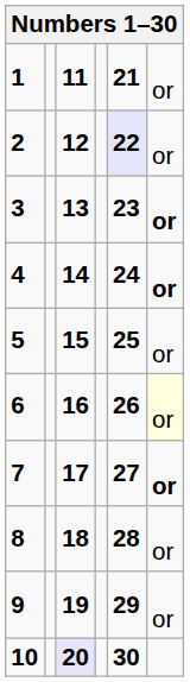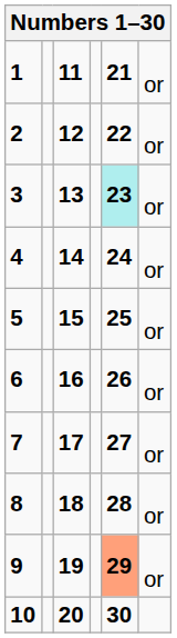2 | column 5: lavender background -> no background
3 | column 5: no background -> paleturquoise background
3 | column 6: bold -> normal
4 | column 6: bold -> normal
6 | column 6: lightyellow background -> no background
7 | column 6: bold -> normal
9 | column 5: no background -> lightsalmon background
10 | column 3: lavender background -> no background
